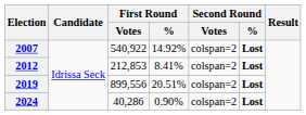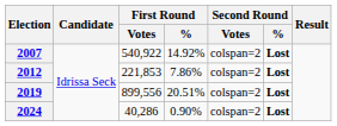2012 | First Round / Votes: 212,853 -> 221,853
2012 | First Round / %: 8.41% -> 7.86%
